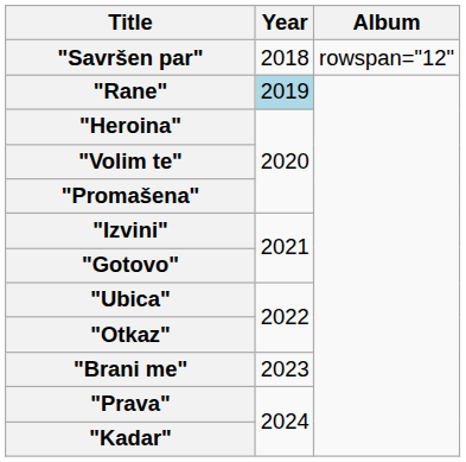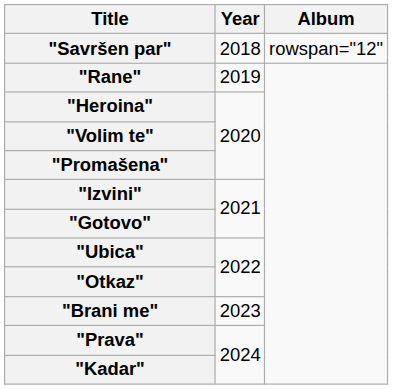"Rane" | Year: lightblue background -> no background
